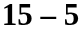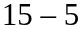row 1 | column 1: bold -> normal
